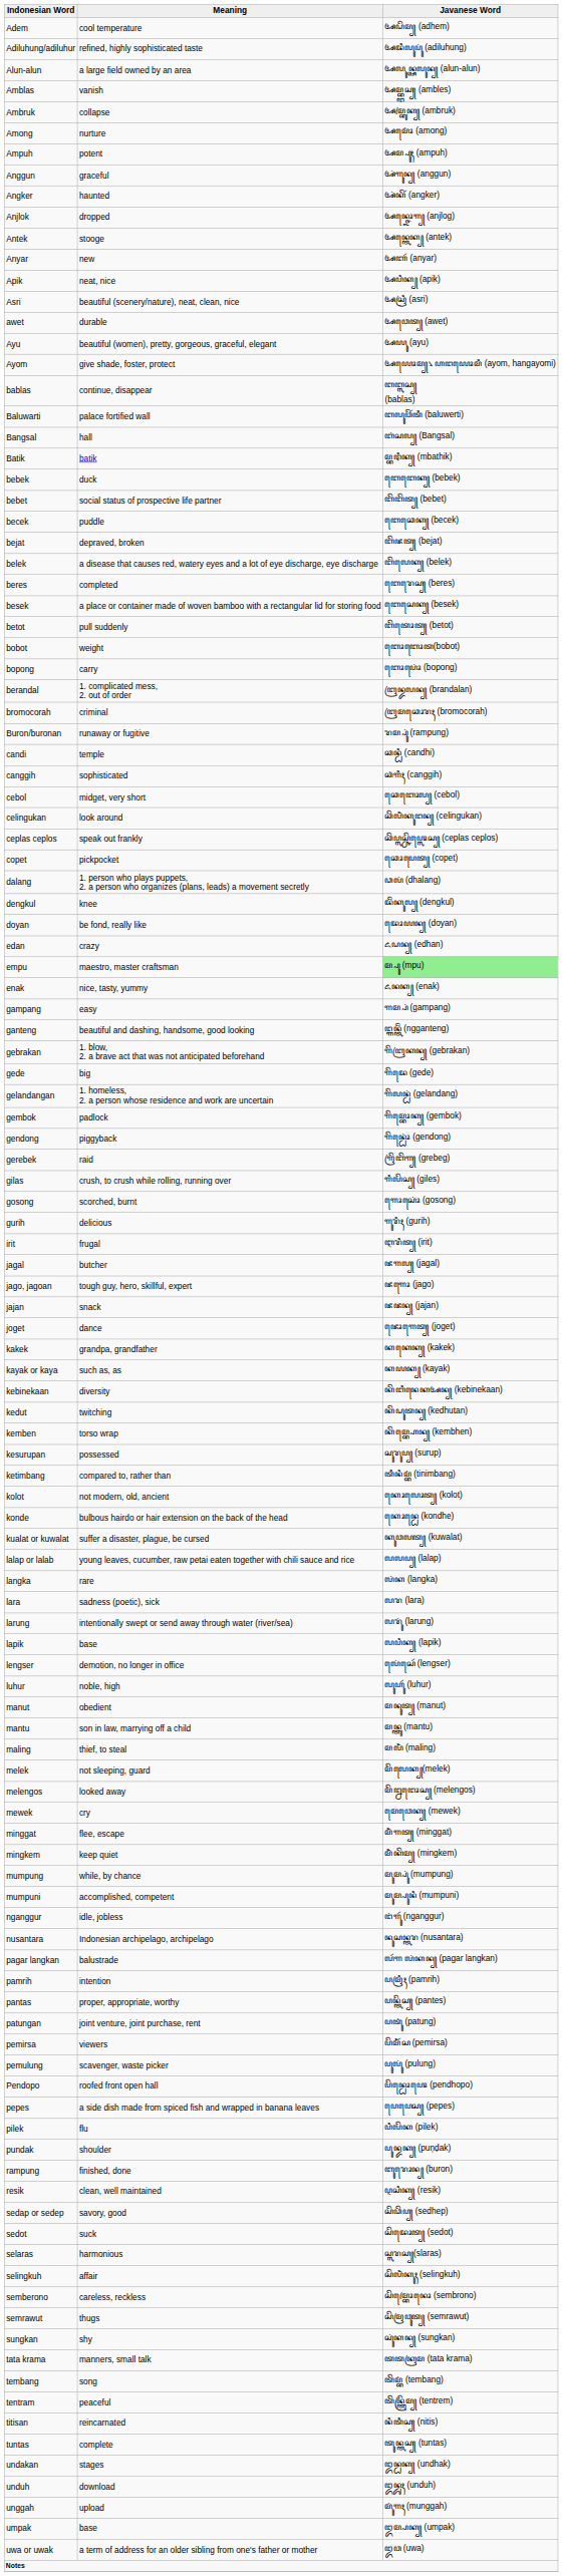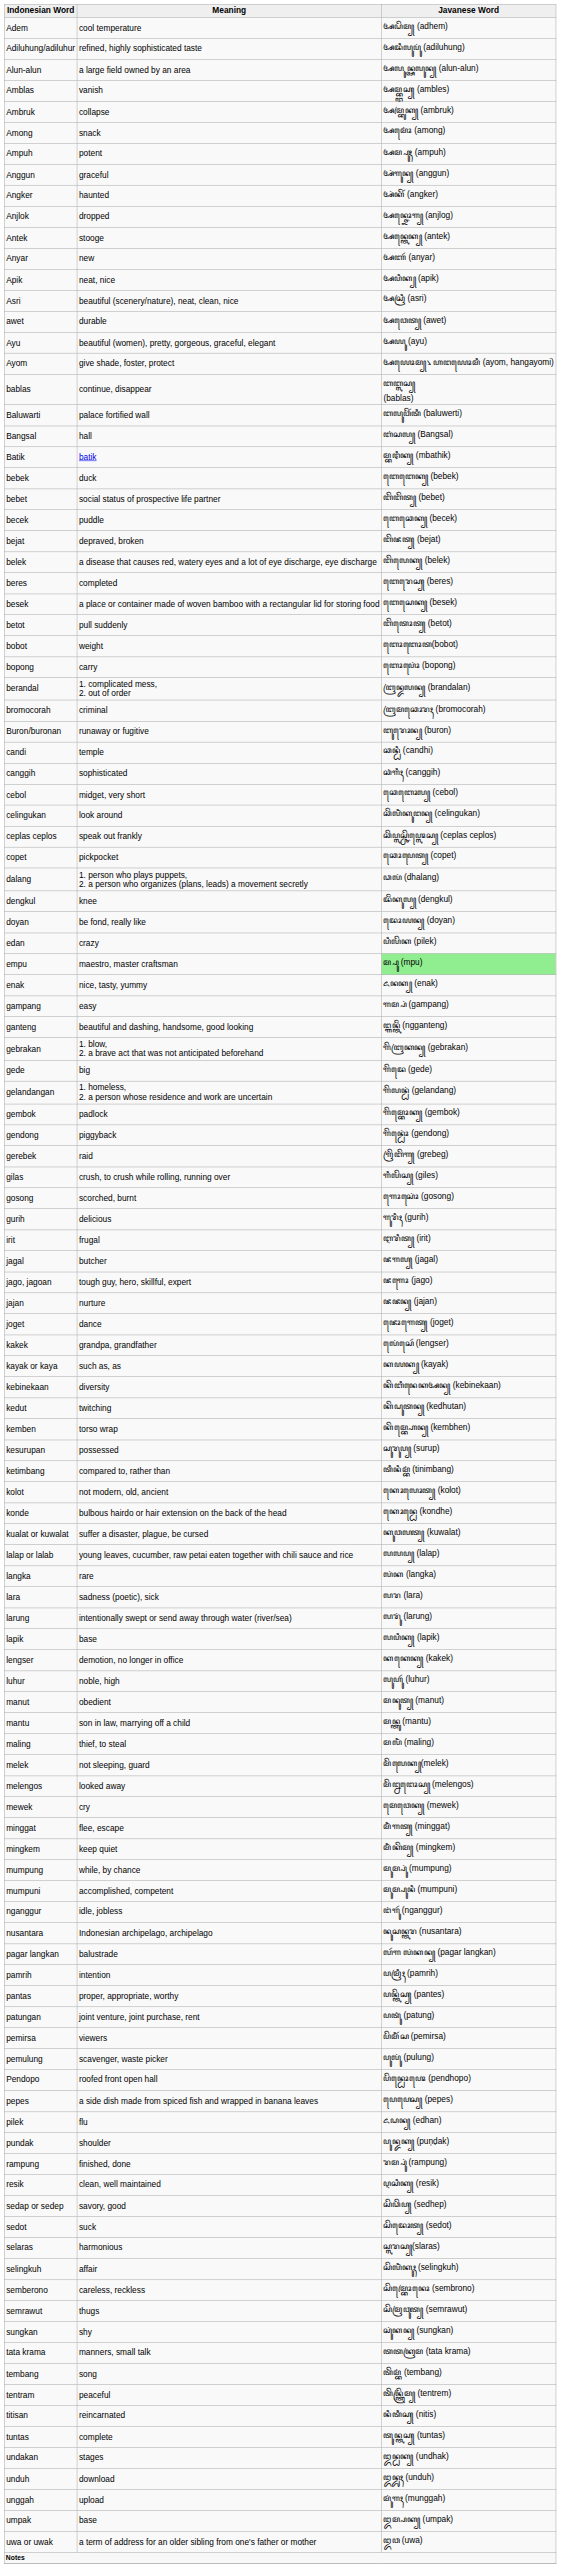Among | Meaning: nurture -> snack
Buron/buronan | Javanese Word: ꦫꦩ꧀ꦥꦸꦁ (rampung) -> ꦧꦸꦫꦺꦴꦤ꧀ (buron)
edan | Javanese Word: ꦌꦝꦤ꧀ (edhan) -> ꦥꦶꦭꦼꦏ (pilek)
jajan | Meaning: snack -> nurture
kakek | Javanese Word: ꦏꦏꦺꦏ꧀ (kakek) -> ꦭꦺꦁꦱꦺꦂ (lengser)
lengser | Javanese Word: ꦭꦺꦁꦱꦺꦂ (lengser) -> ꦏꦏꦺꦏ꧀ (kakek)
pilek | Javanese Word: ꦥꦶꦭꦼꦏ (pilek) -> ꦌꦝꦤ꧀ (edhan)
rampung | Javanese Word: ꦧꦸꦫꦺꦴꦤ꧀ (buron) -> ꦫꦩ꧀ꦥꦸꦁ (rampung)
